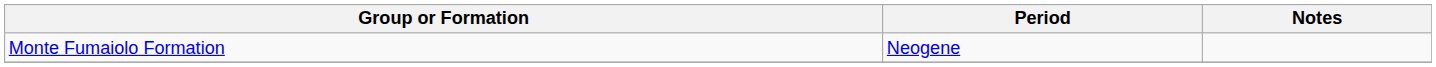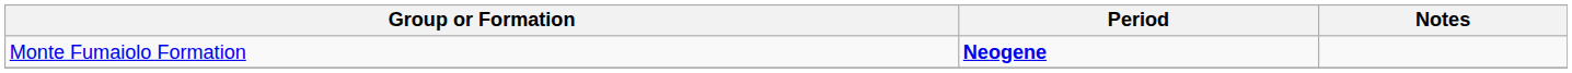Monte Fumaiolo Formation | Period: normal -> bold
